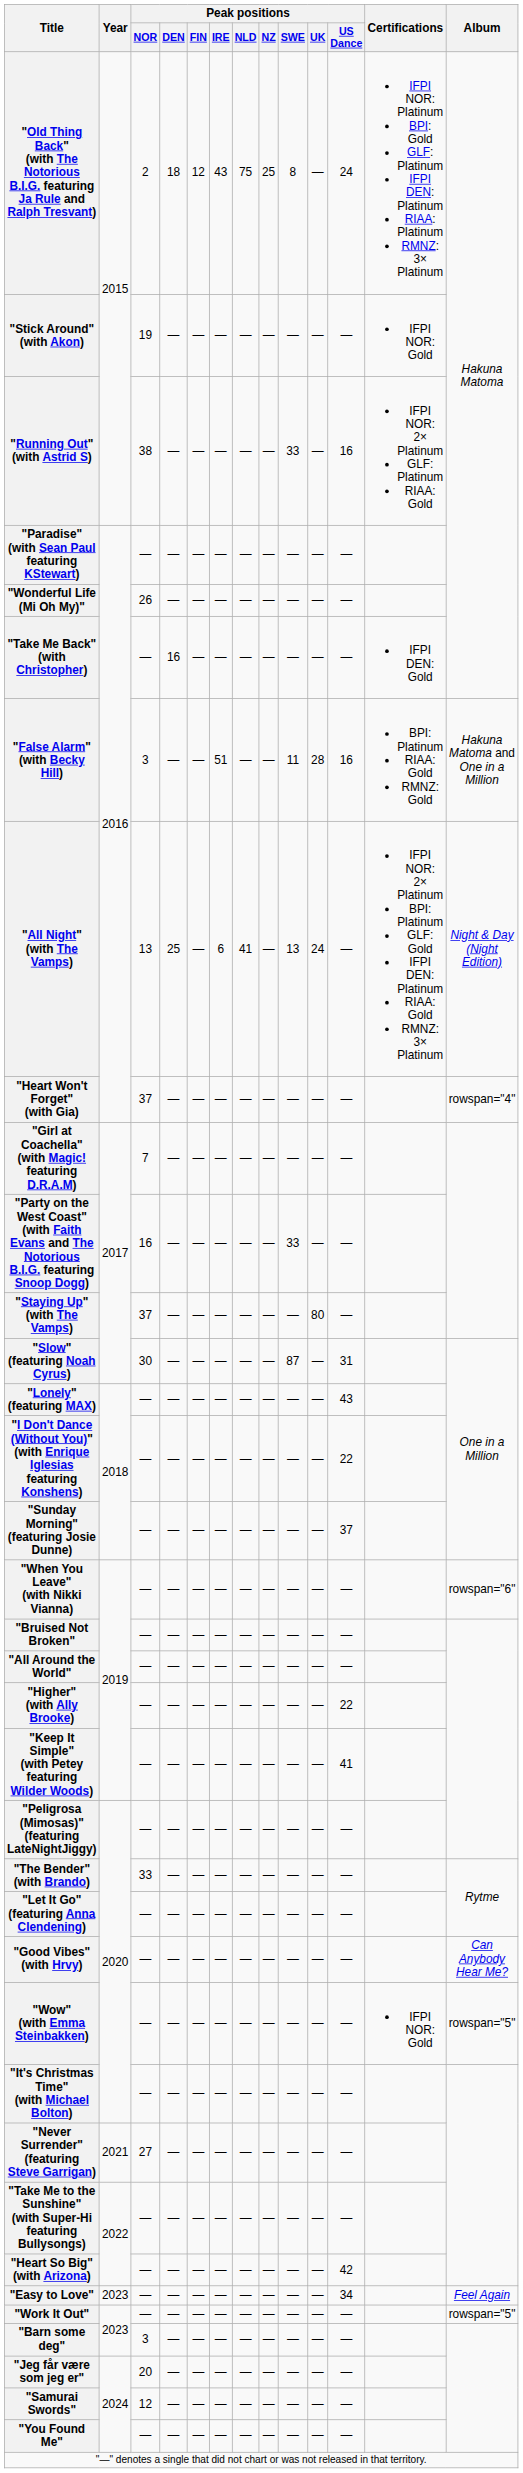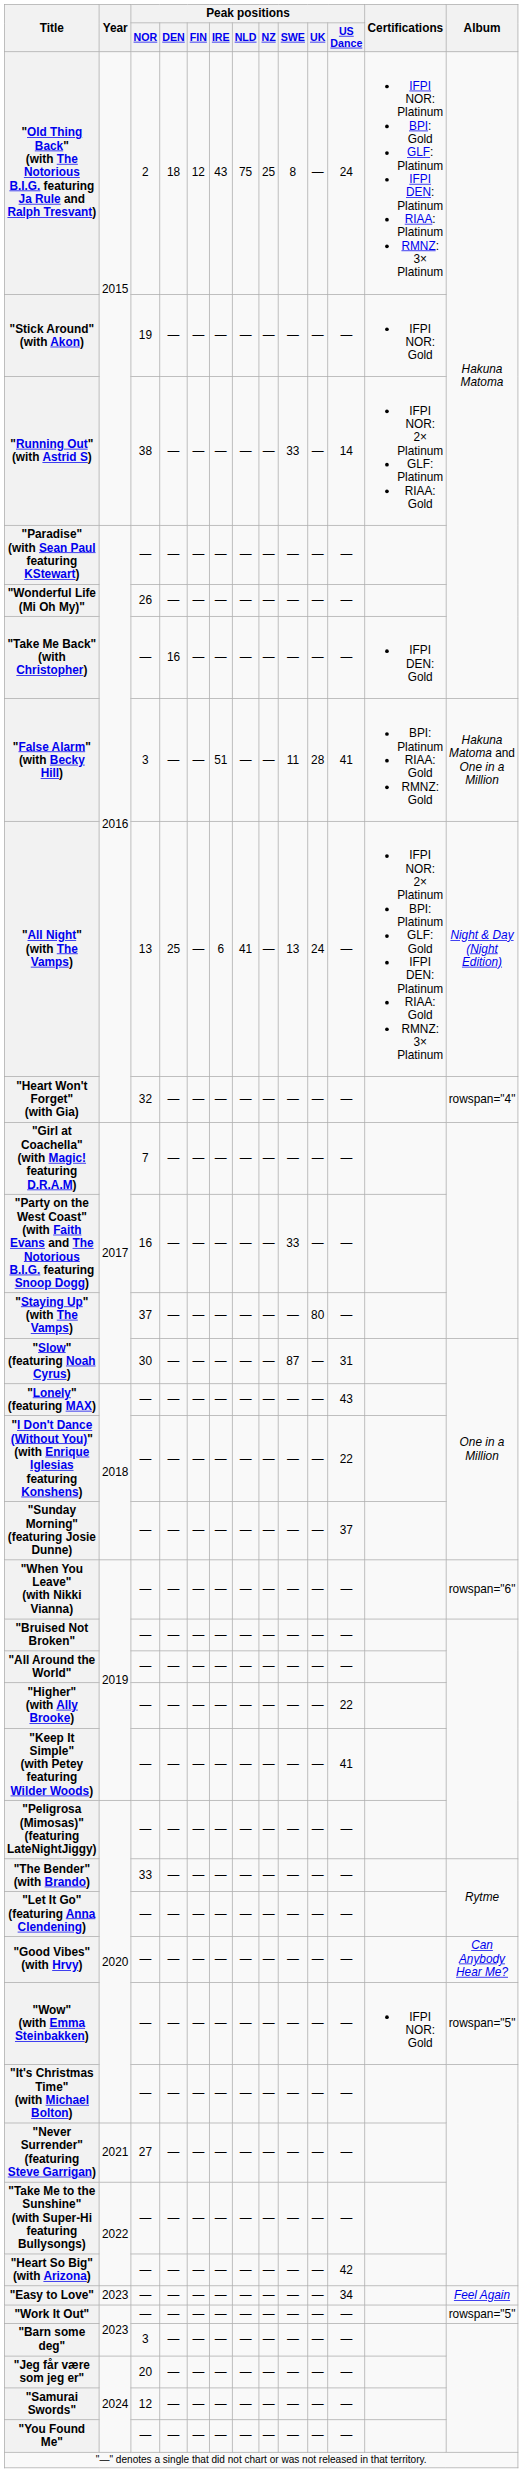"Running Out" (with Astrid S) | Peak positions / US Dance: 16 -> 14
"False Alarm" (with Becky Hill) | Peak positions / US Dance: 16 -> 41
"Heart Won't Forget" (with Gia) | Peak positions / NOR: 37 -> 32
